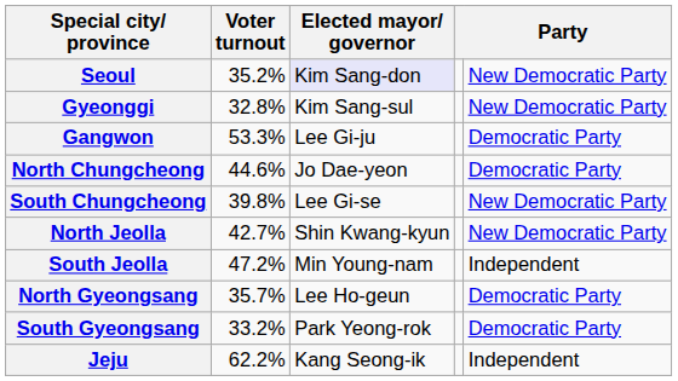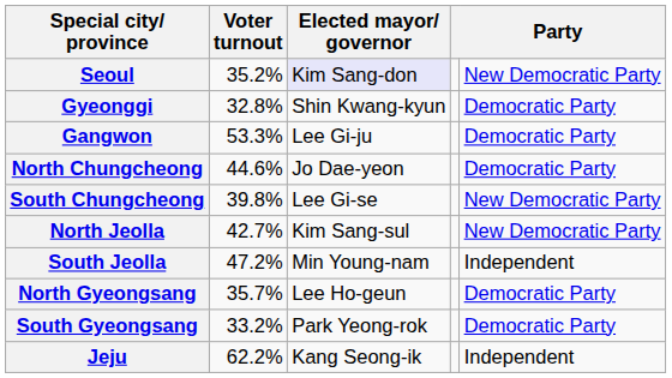Gyeonggi | Elected mayor/ governor: Kim Sang-sul -> Shin Kwang-kyun
Gyeonggi | column 5: New Democratic Party -> Democratic Party
North Jeolla | Elected mayor/ governor: Shin Kwang-kyun -> Kim Sang-sul
